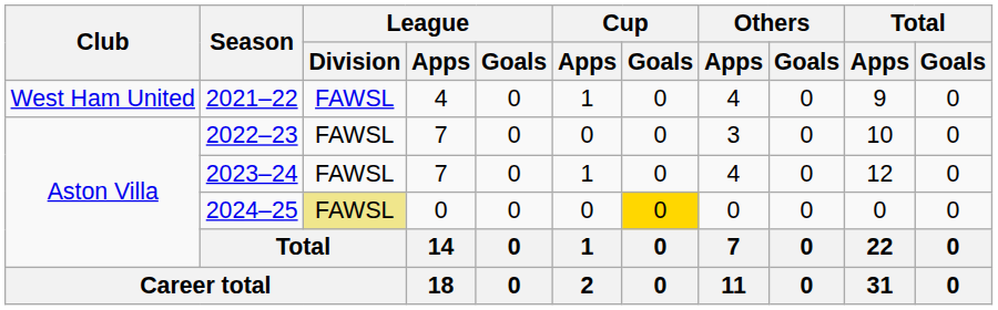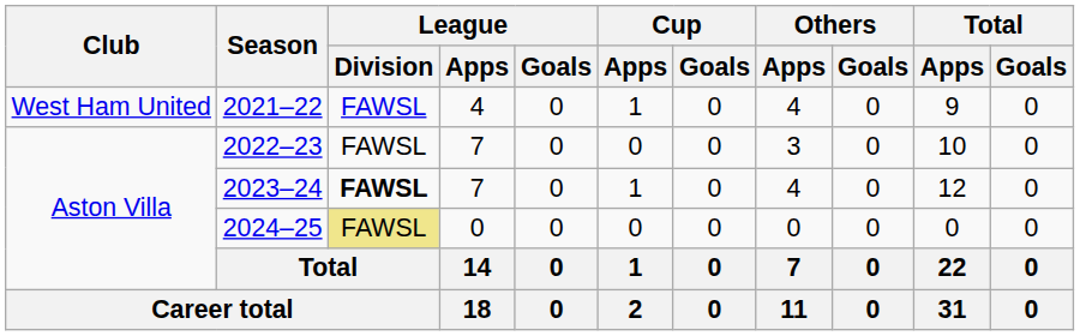2023–24 | League / Division: normal -> bold
2024–25 | Cup / Goals: gold background -> no background
